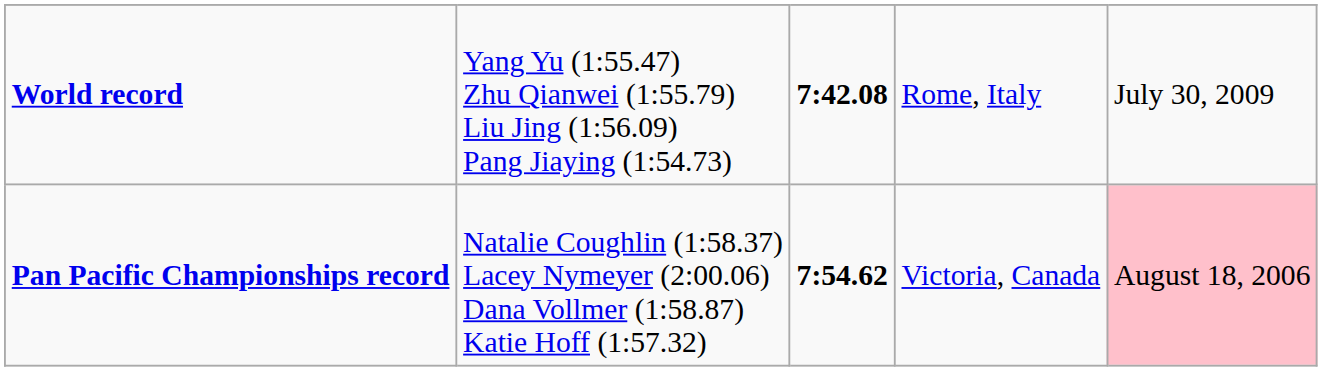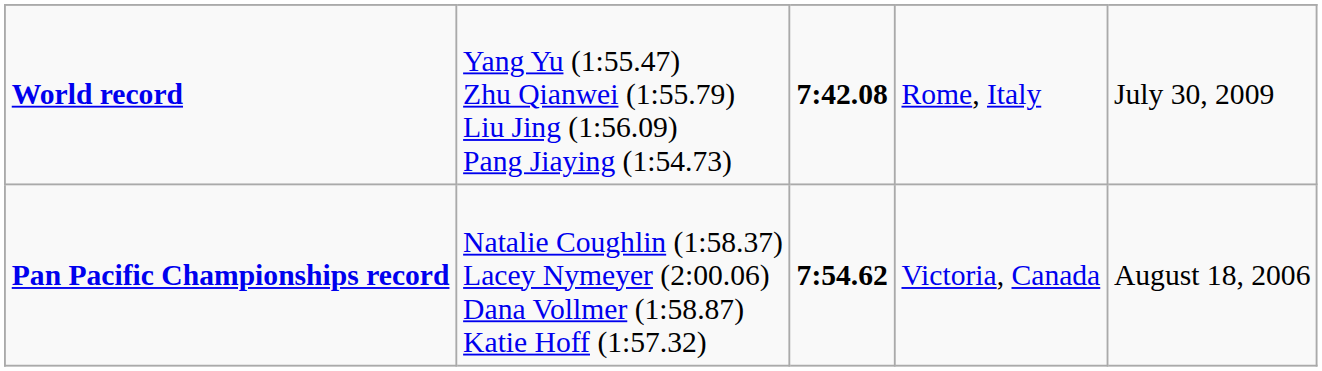Pan Pacific Championships record | column 5: pink background -> no background
